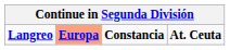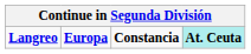Langreo | column 2: lightsalmon background -> no background
Langreo | column 4: no background -> paleturquoise background
